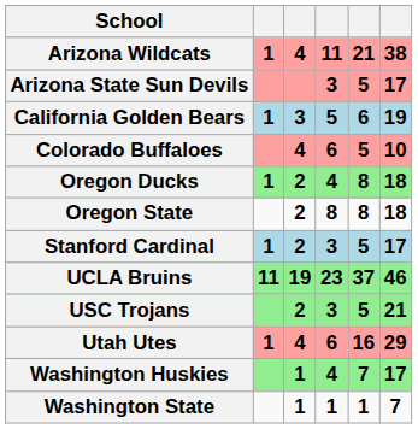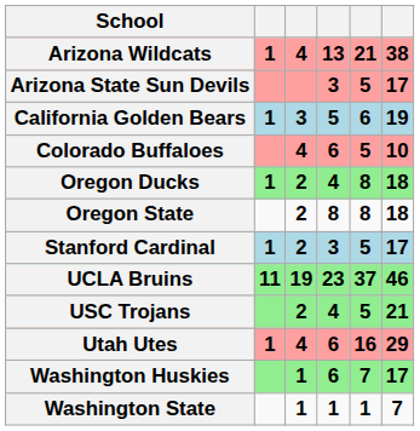Arizona Wildcats | column 4: 11 -> 13
USC Trojans | column 4: 3 -> 4
Washington Huskies | column 4: 4 -> 6
